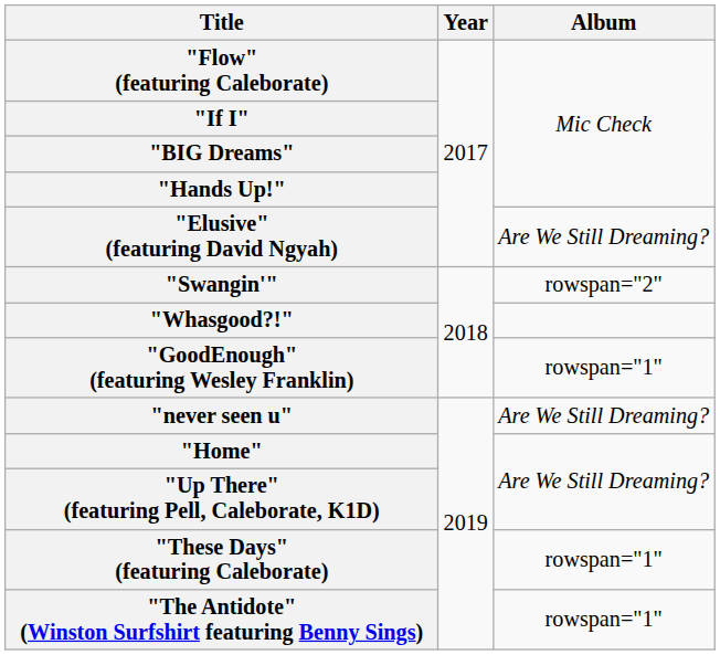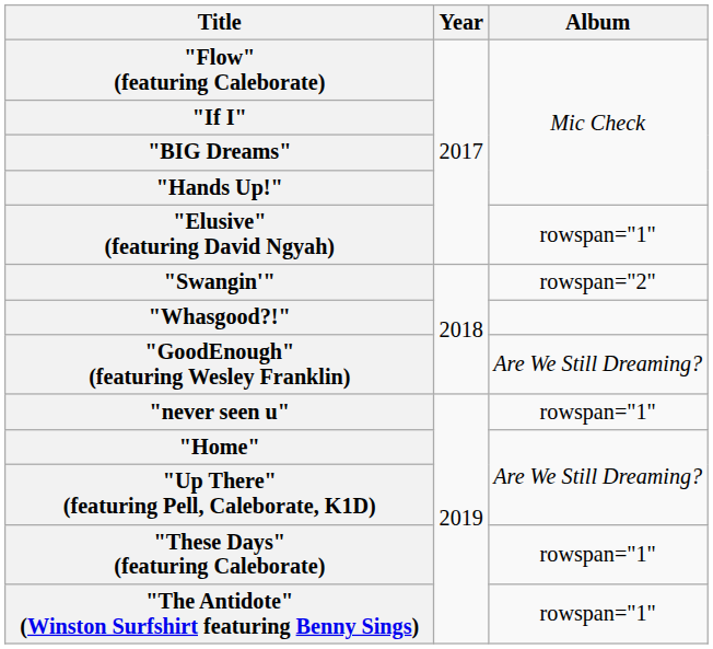"Elusive" (featuring David Ngyah) | Album: Are We Still Dreaming? -> rowspan="1"
"GoodEnough" (featuring Wesley Franklin) | Album: rowspan="1" -> Are We Still Dreaming?
"never seen u" | Album: Are We Still Dreaming? -> rowspan="1"
